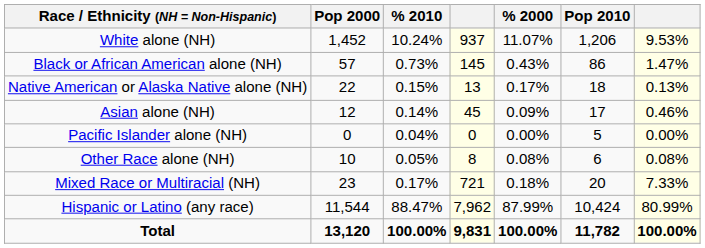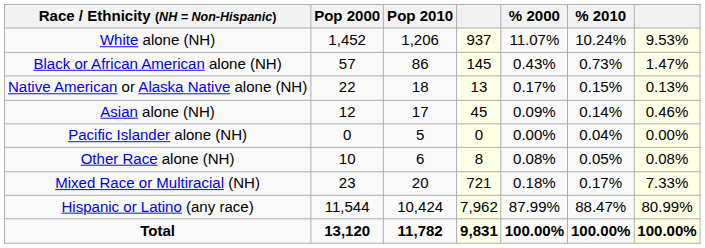columns swapped: Pop 2010 <-> % 2010
